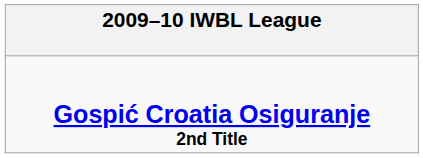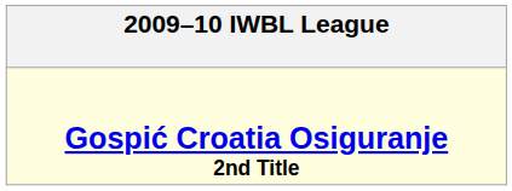row 2 | column 1: no background -> lightyellow background
